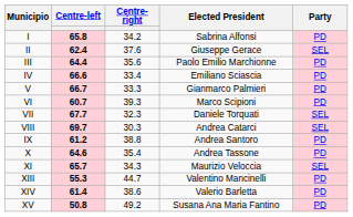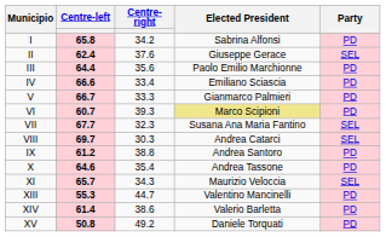VI | Elected President: no background -> khaki background
VII | Elected President: Daniele Torquati -> Susana Ana Maria Fantino
XV | Elected President: Susana Ana Maria Fantino -> Daniele Torquati
